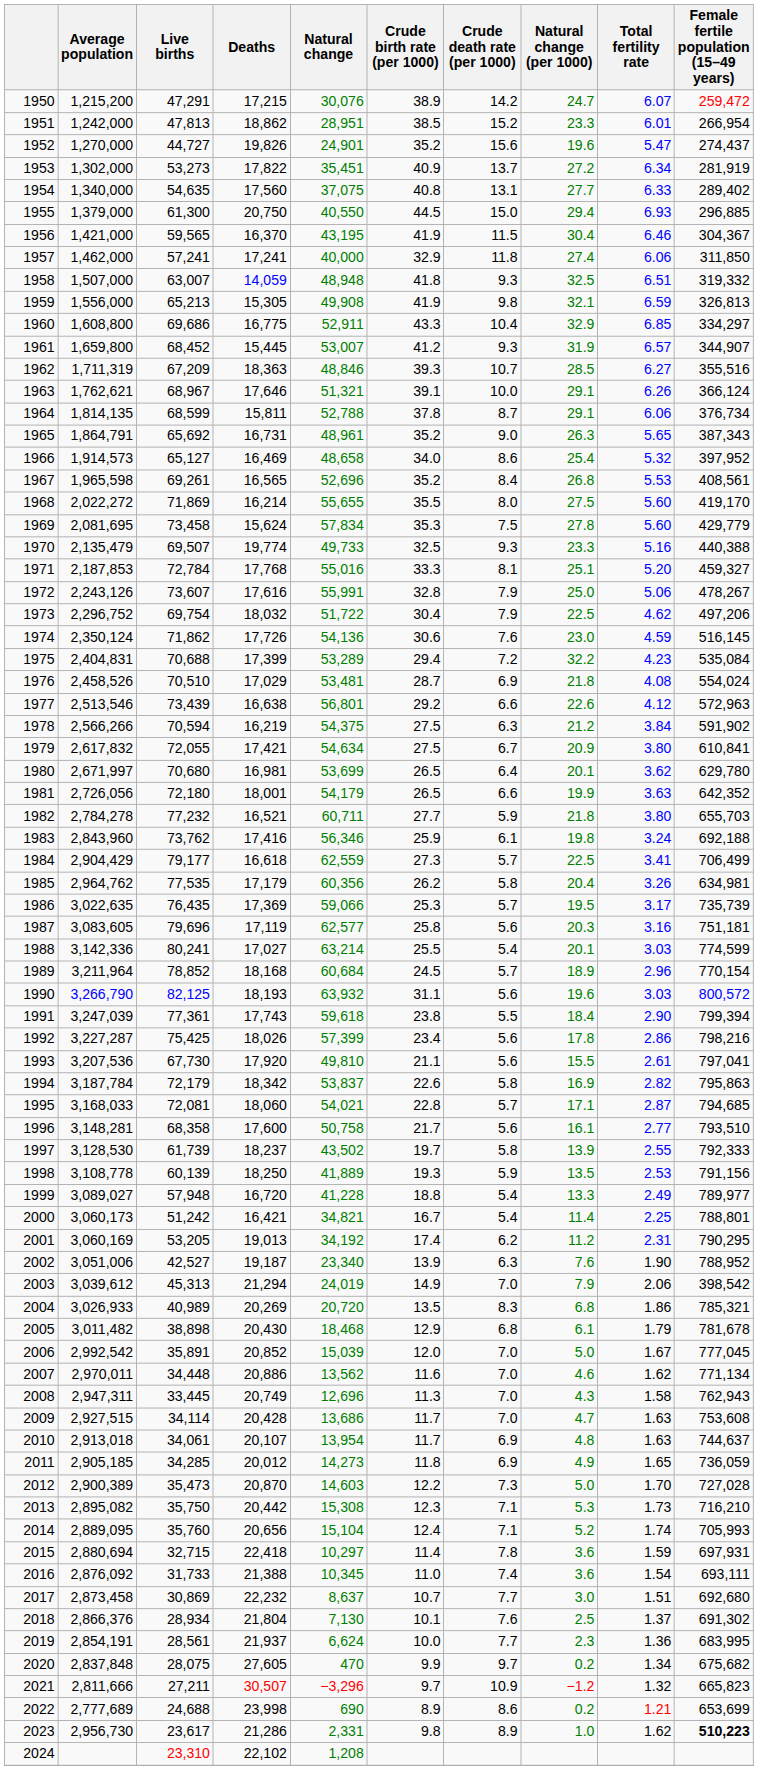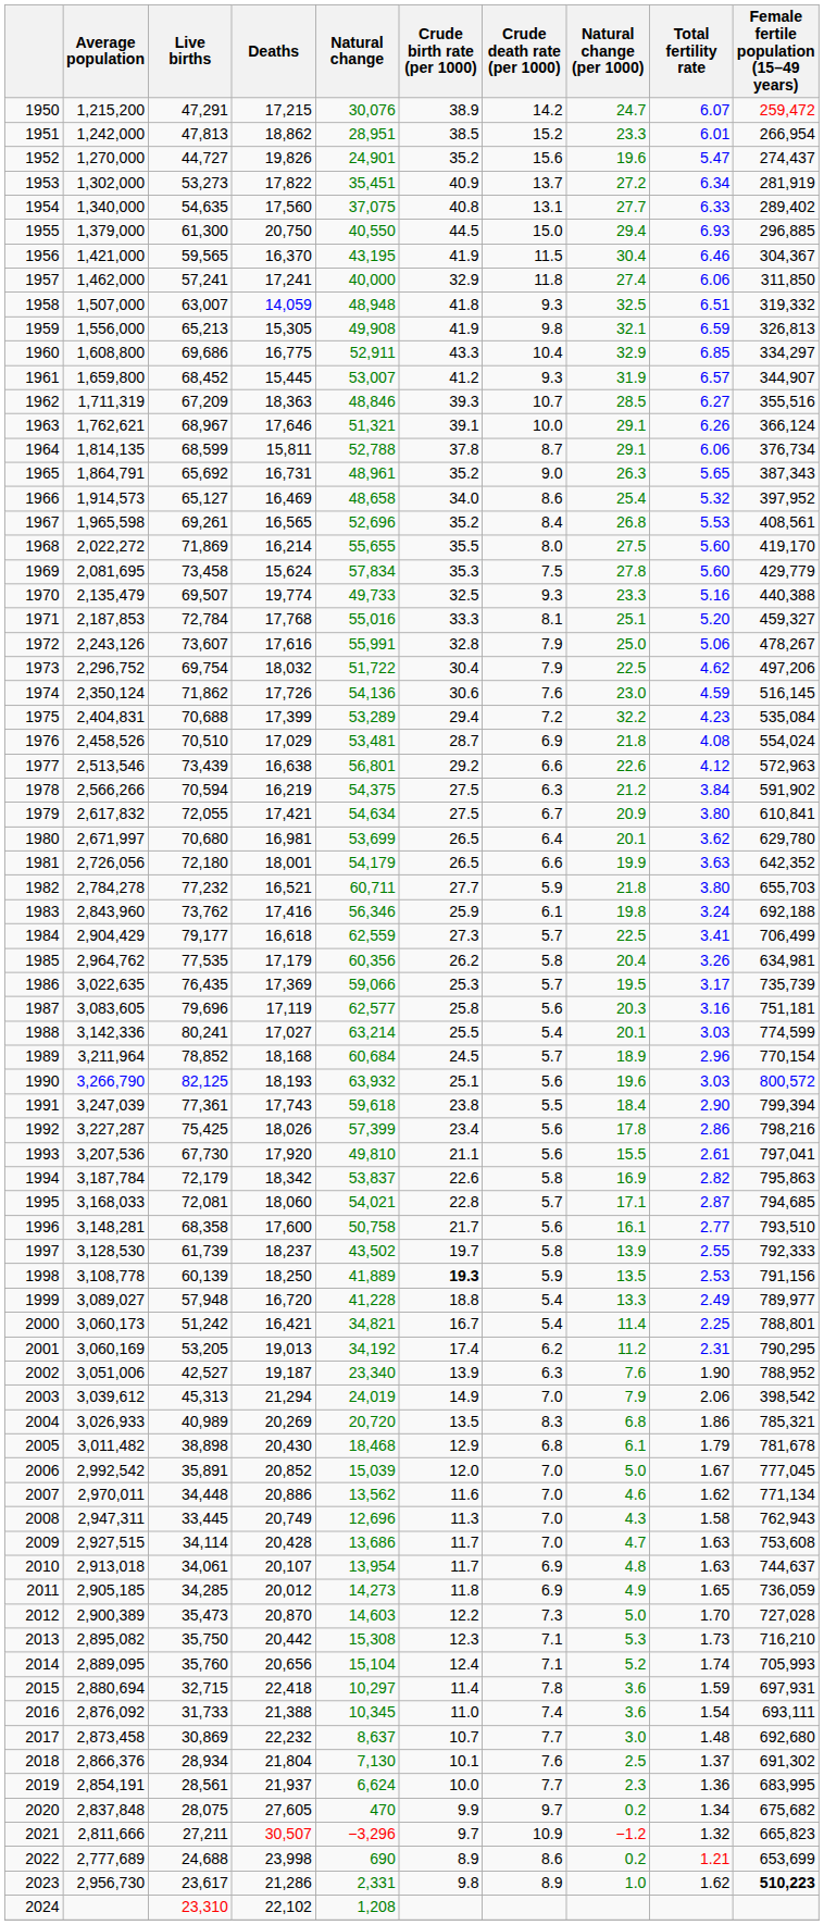1990 | Crude birth rate (per 1000): 31.1 -> 25.1
1998 | Crude birth rate (per 1000): normal -> bold
2017 | Total fertility rate: 1.51 -> 1.48
